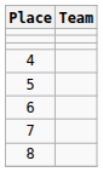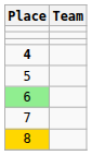row 5 | Place: normal -> bold
row 7 | Place: no background -> lightgreen background
row 9 | Place: no background -> gold background
